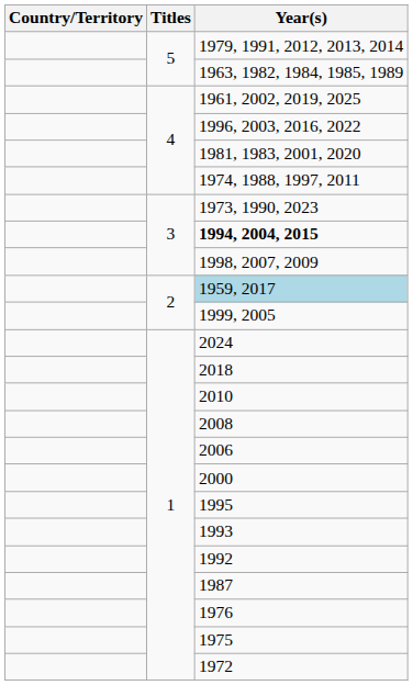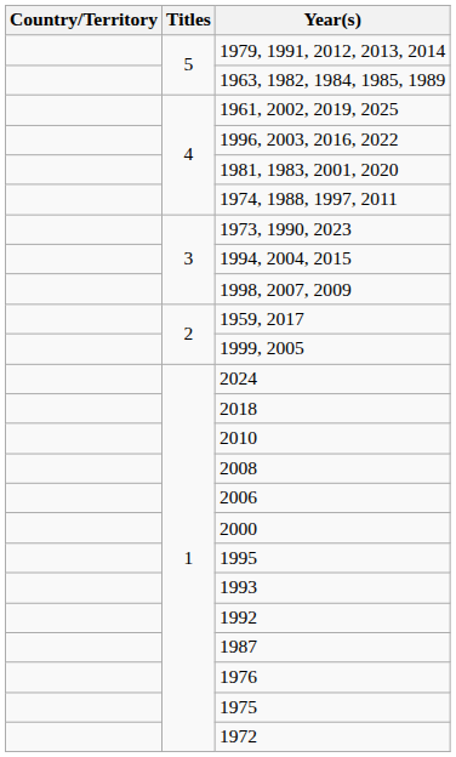1994, 2004, 2015 | Year(s): bold -> normal
1959, 2017 | Year(s): lightblue background -> no background
